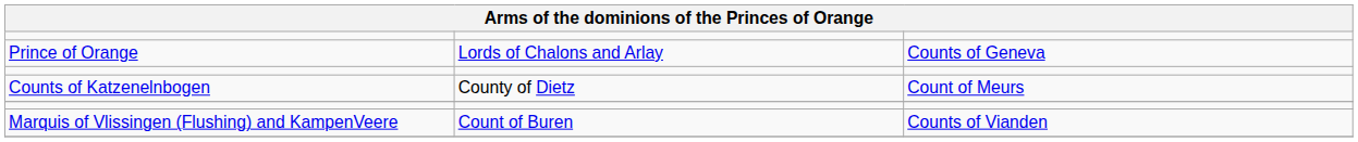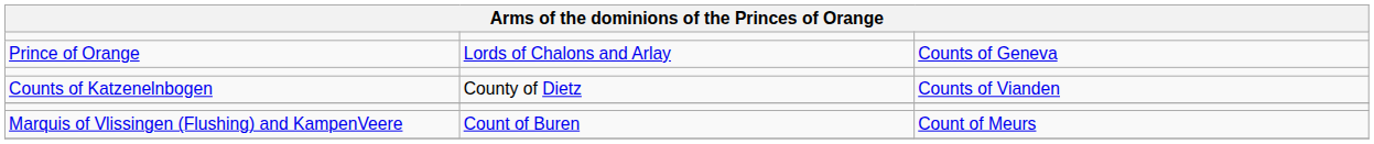Counts of Katzenelnbogen | column 3: Count of Meurs -> Counts of Vianden
Marquis of Vlissingen (Flushing) and KampenVeere | column 3: Counts of Vianden -> Count of Meurs
